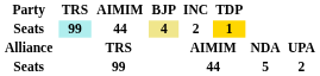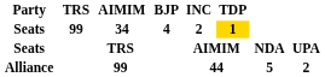row 2 | TRS: paleturquoise background -> no background
row 2 | AIMIM: 44 -> 34
row 2 | BJP: khaki background -> no background
row 3 | Party: Alliance -> Seats
row 4 | Party: Seats -> Alliance
